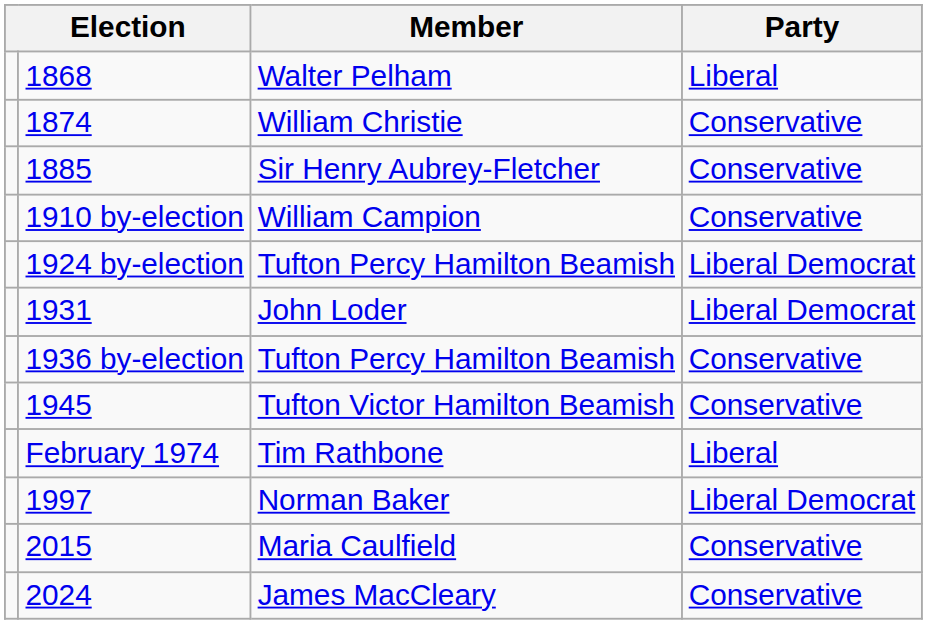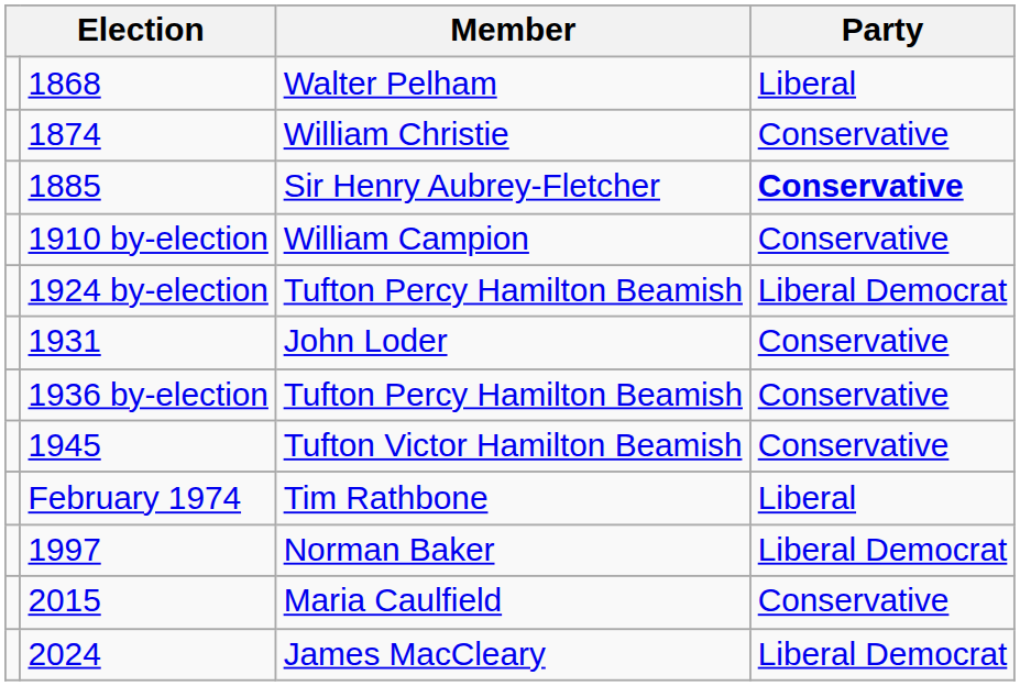Sir Henry Aubrey-Fletcher | Party: normal -> bold
John Loder | Party: Liberal Democrat -> Conservative
James MacCleary | Party: Conservative -> Liberal Democrat
